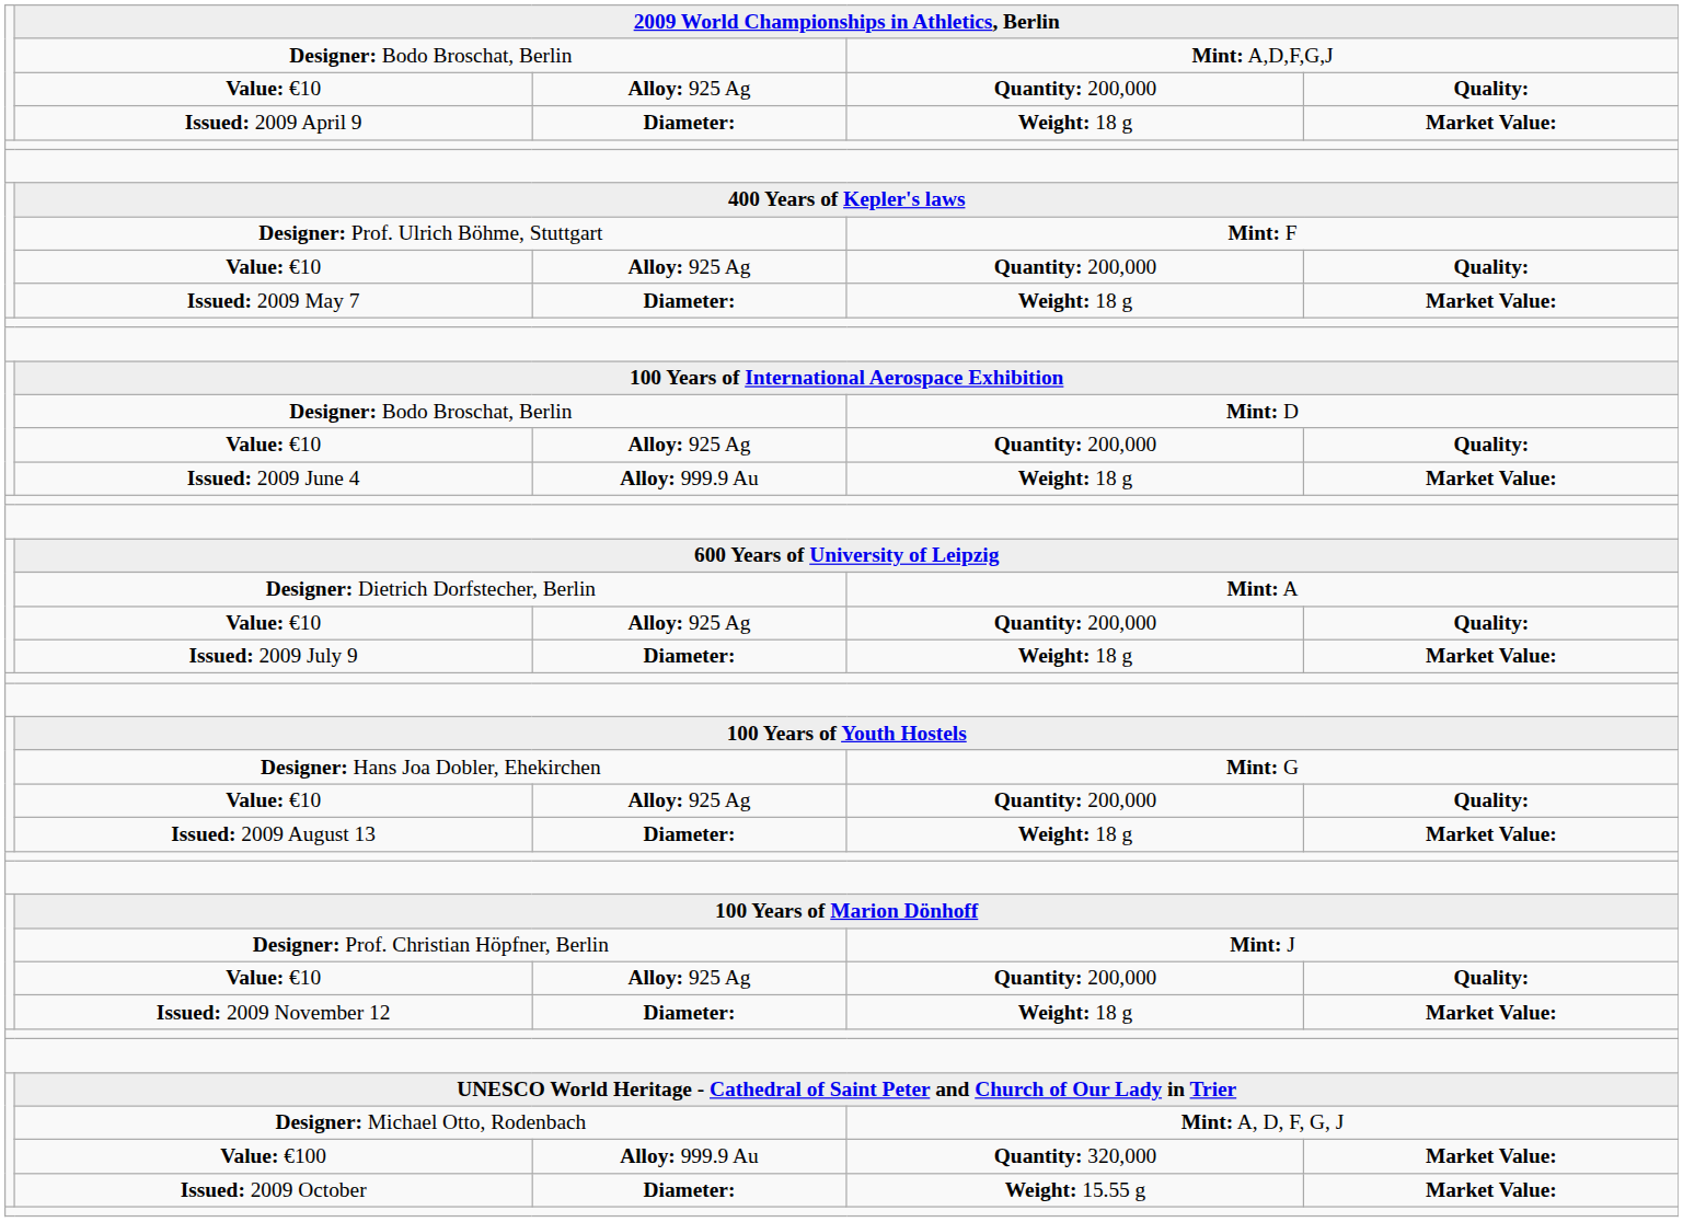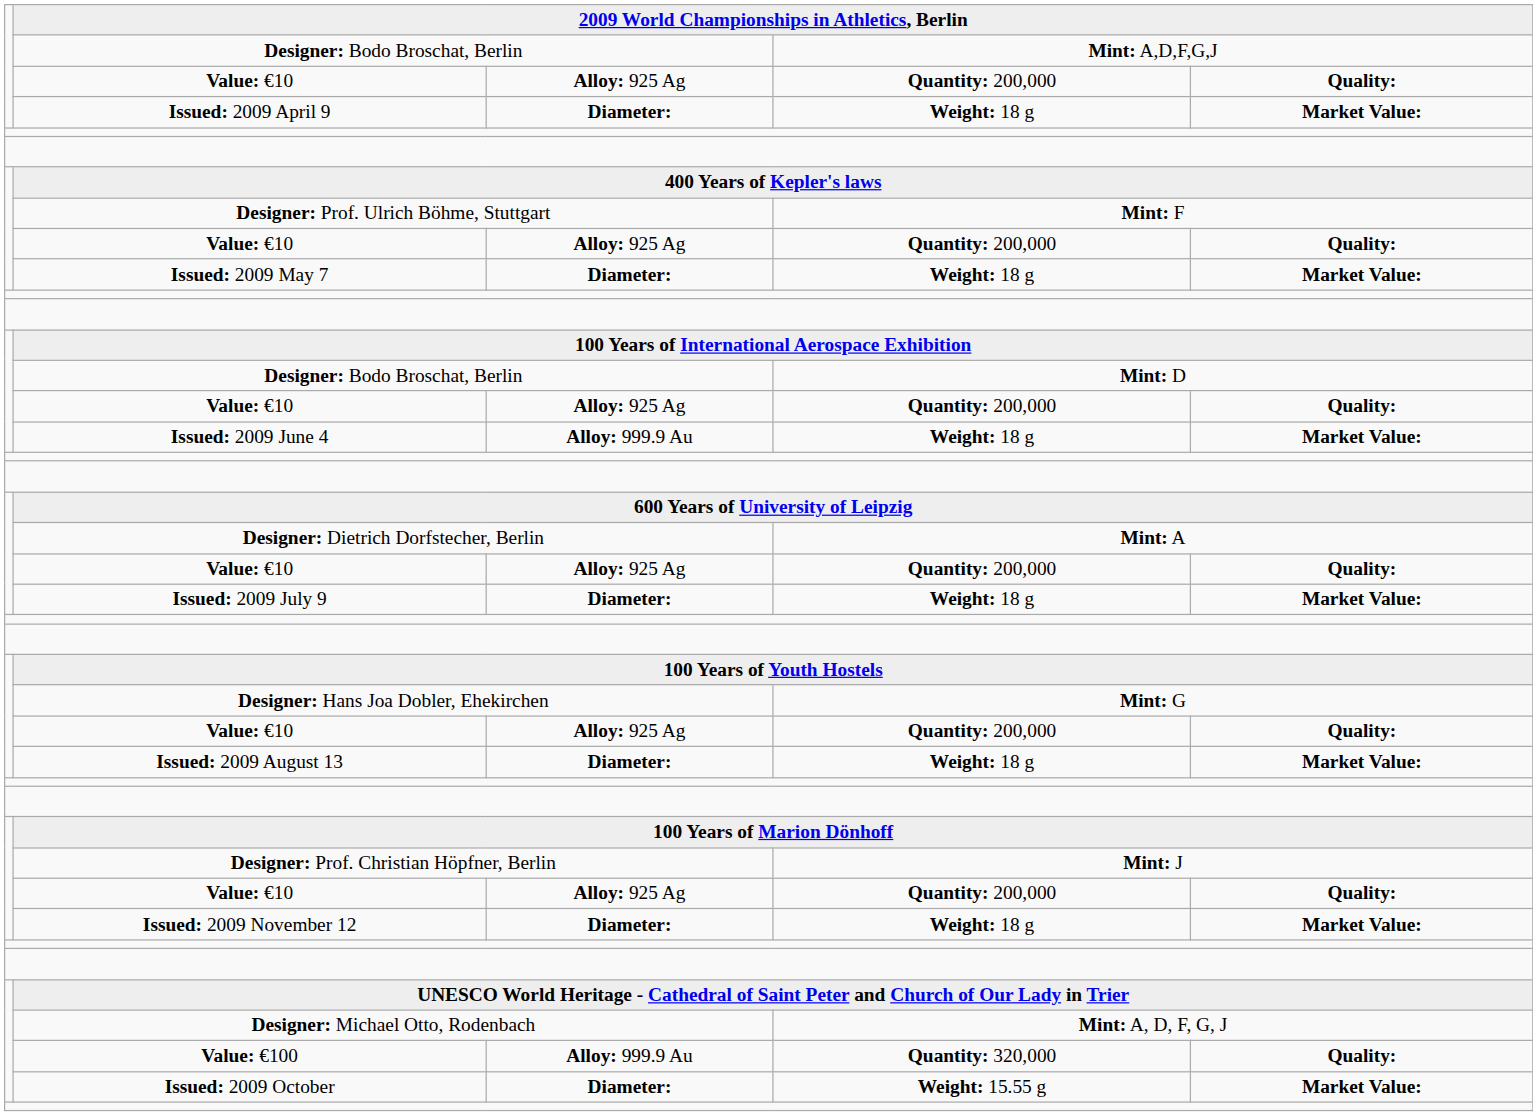Value: €100 | column 5: Market Value: -> Quality:
